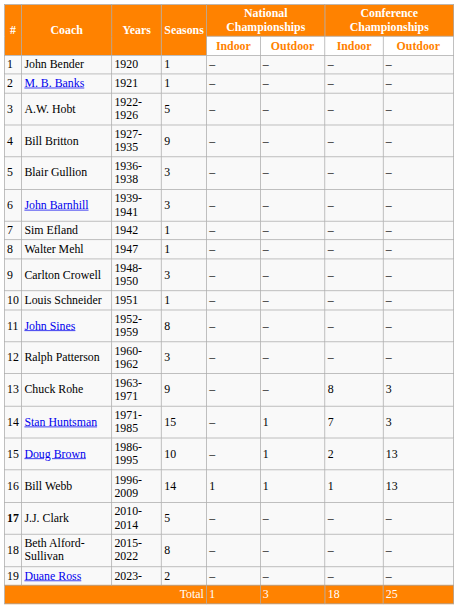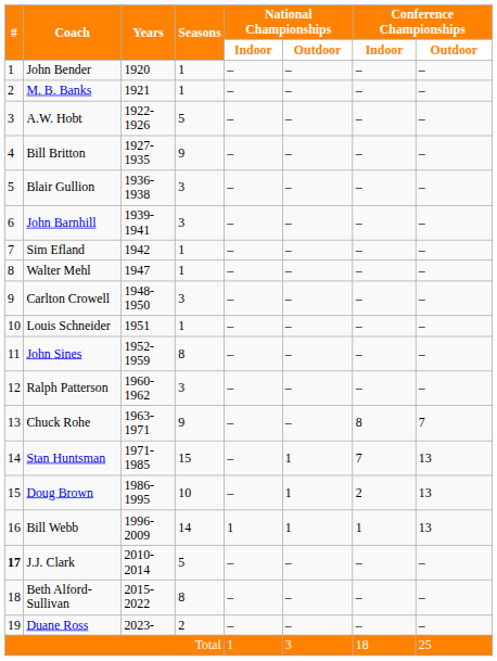Chuck Rohe | column 8: 3 -> 7
Stan Huntsman | column 8: 3 -> 13
